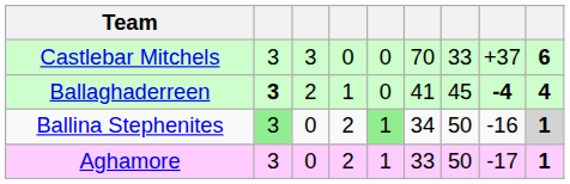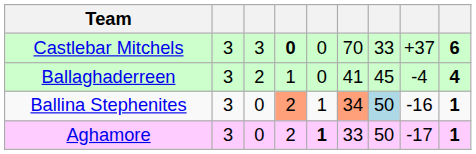Castlebar Mitchels | column 4: normal -> bold
Ballaghaderreen | column 2: bold -> normal
Ballaghaderreen | column 8: bold -> normal
Ballina Stephenites | column 2: lightgreen background -> no background
Ballina Stephenites | column 4: no background -> lightsalmon background
Ballina Stephenites | column 5: lightgreen background -> no background
Ballina Stephenites | column 6: no background -> lightsalmon background
Ballina Stephenites | column 7: no background -> lightblue background
Ballina Stephenites | column 9: lightgrey background -> no background
Aghamore | column 5: normal -> bold
